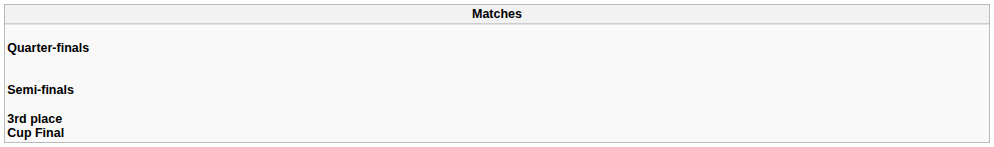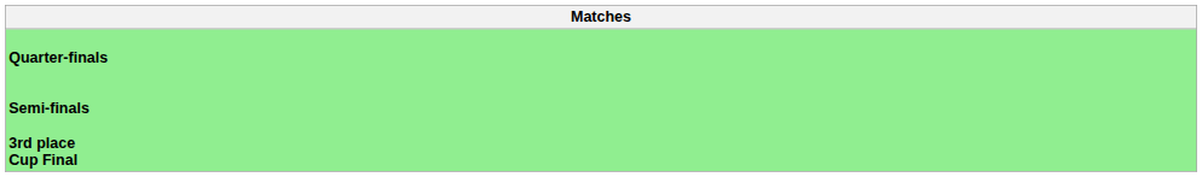row 2 | column 1: no background -> lightgreen background
